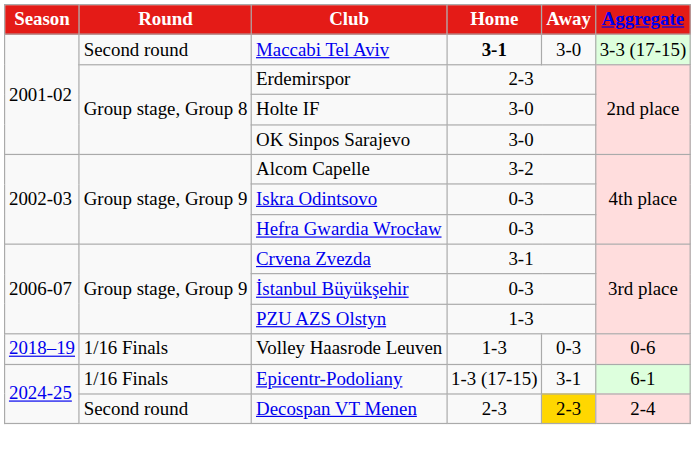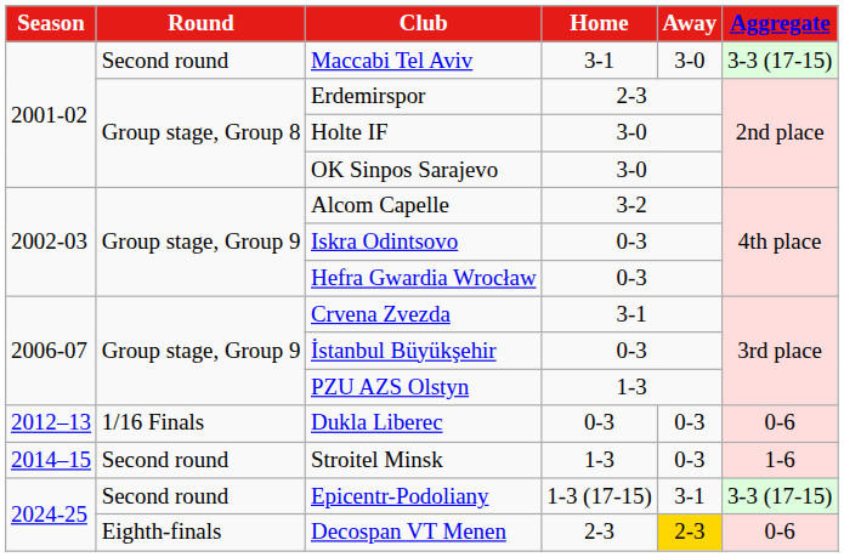Maccabi Tel Aviv | Home: bold -> normal
+ row: 2012–13 | 1/16 Finals | Dukla Liberec | 0-3 | 0-3 | 0-6
+ row: 2014–15 | Second round | Stroitel Minsk | 1-3 | 0-3 | 1-6
- row: 2018–19 | 1/16 Finals | Volley Haasrode Leuven | 1-3 | 0-3 | 0-6
Epicentr-Podoliany | Round: 1/16 Finals -> Second round
Epicentr-Podoliany | Aggregate: 6-1 -> 3-3 (17-15)
Decospan VT Menen | Round: Second round -> Eighth-finals
Decospan VT Menen | Aggregate: 2-4 -> 0-6
